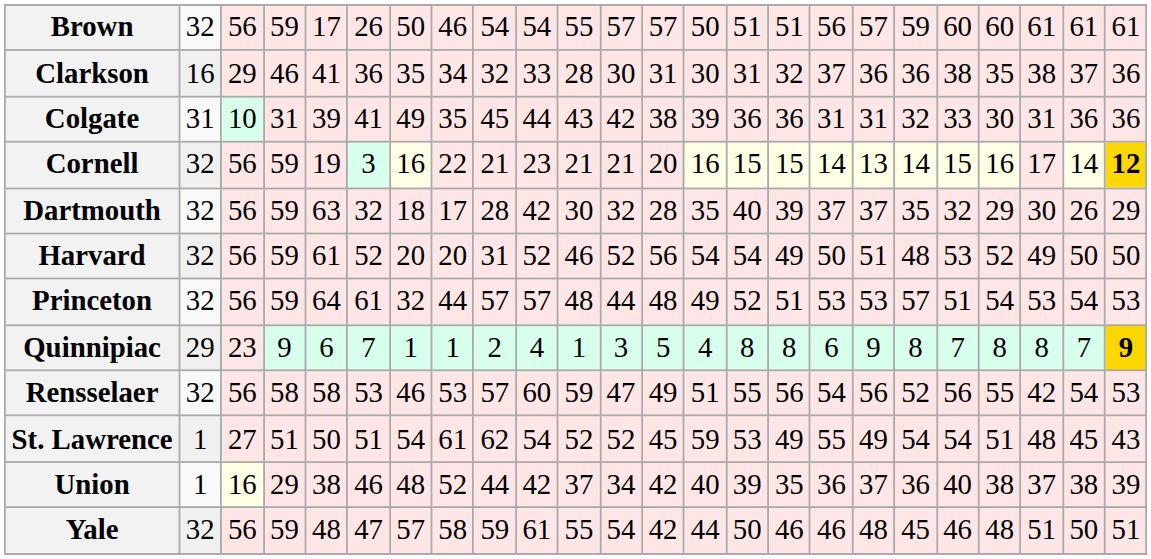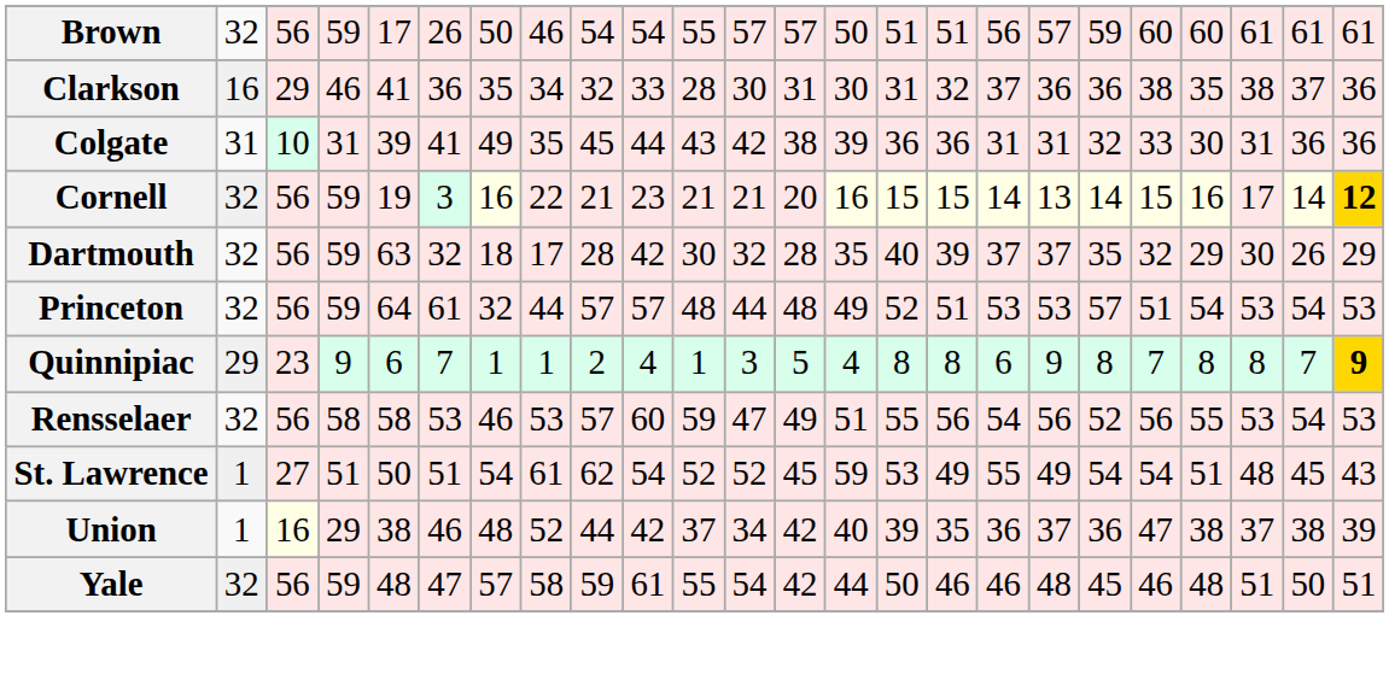- row: Harvard | 32 | 56 | 59 | 61 | 52 | 20 | 20 | 31 | 52 | 46 | 52 | 56 | 54 | 54 | 49 | 50 | 51 | 48 | 53 | 52 | 49 | 50 | 50
Rensselaer | column 22: 42 -> 53
Union | column 20: 40 -> 47
